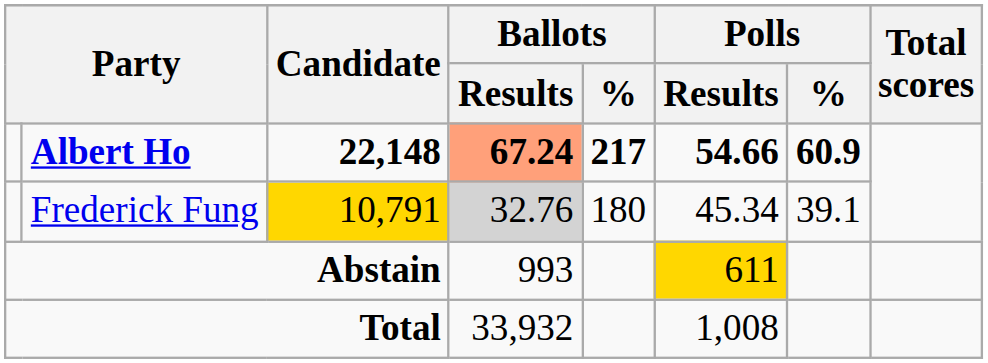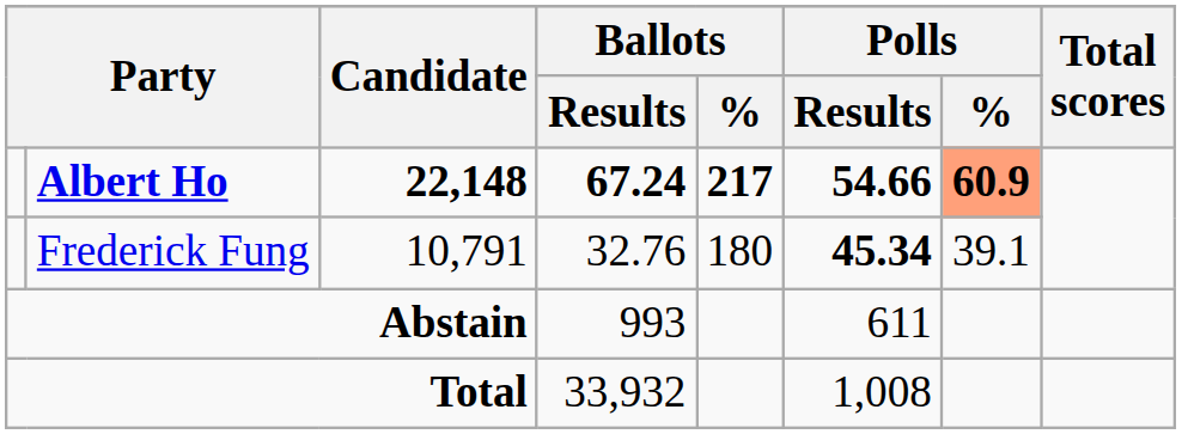Albert Ho | Ballots / Results: lightsalmon background -> no background
Albert Ho | Polls / %: no background -> lightsalmon background
Frederick Fung | Candidate: gold background -> no background
Frederick Fung | Ballots / Results: lightgrey background -> no background
Frederick Fung | Polls / Results: normal -> bold
Abstain | Polls / Results: gold background -> no background
